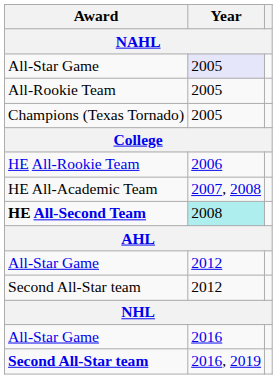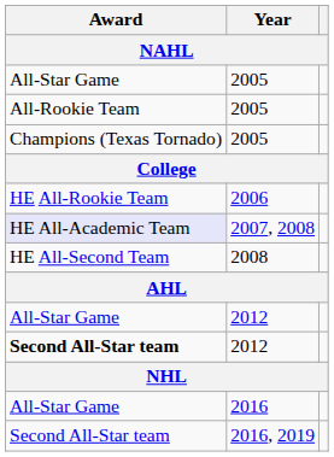All-Star Game / 2005 | Year: lavender background -> no background
HE All-Academic Team | Award: no background -> lavender background
HE All-Second Team | Award: bold -> normal
HE All-Second Team | Year: paleturquoise background -> no background
Second All-Star team / 2012 | Award: normal -> bold
Second All-Star team / 2016, 2019 | Award: bold -> normal
